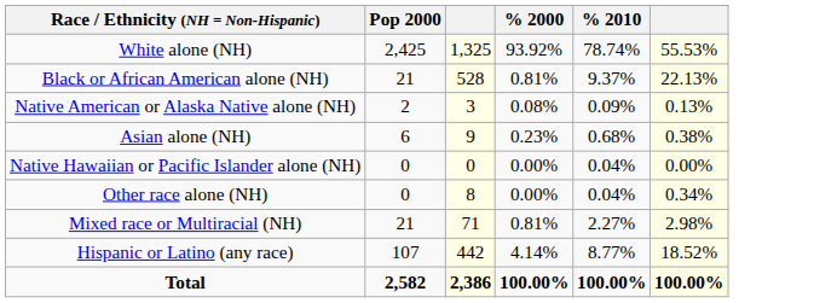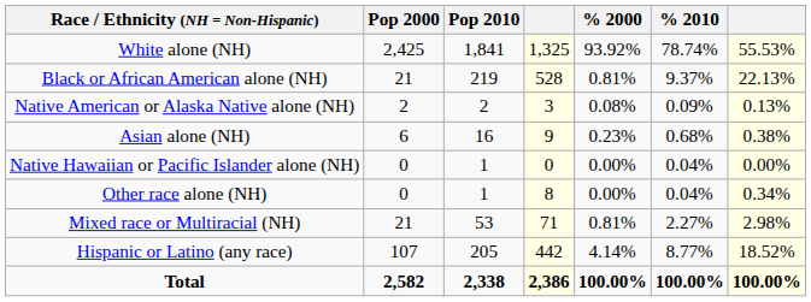+ column: Pop 2010 | 1,841 | 219 | 2 | 16 | 1 | 1 | 53 | 205 | 2,338
